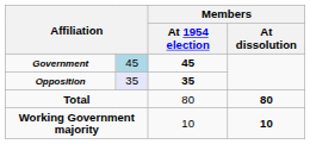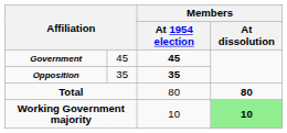Government | column 2: lightblue background -> no background
Opposition | column 2: lavender background -> no background
Working Government majority | Members / At dissolution: no background -> lightgreen background
